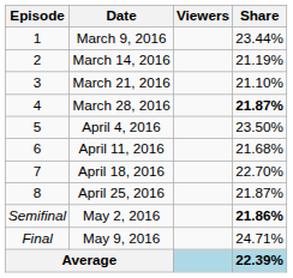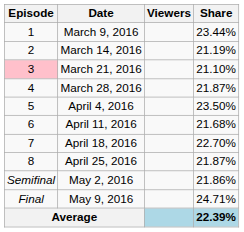March 21, 2016 | Episode: no background -> pink background
March 28, 2016 | Share: bold -> normal
May 2, 2016 | Share: bold -> normal
